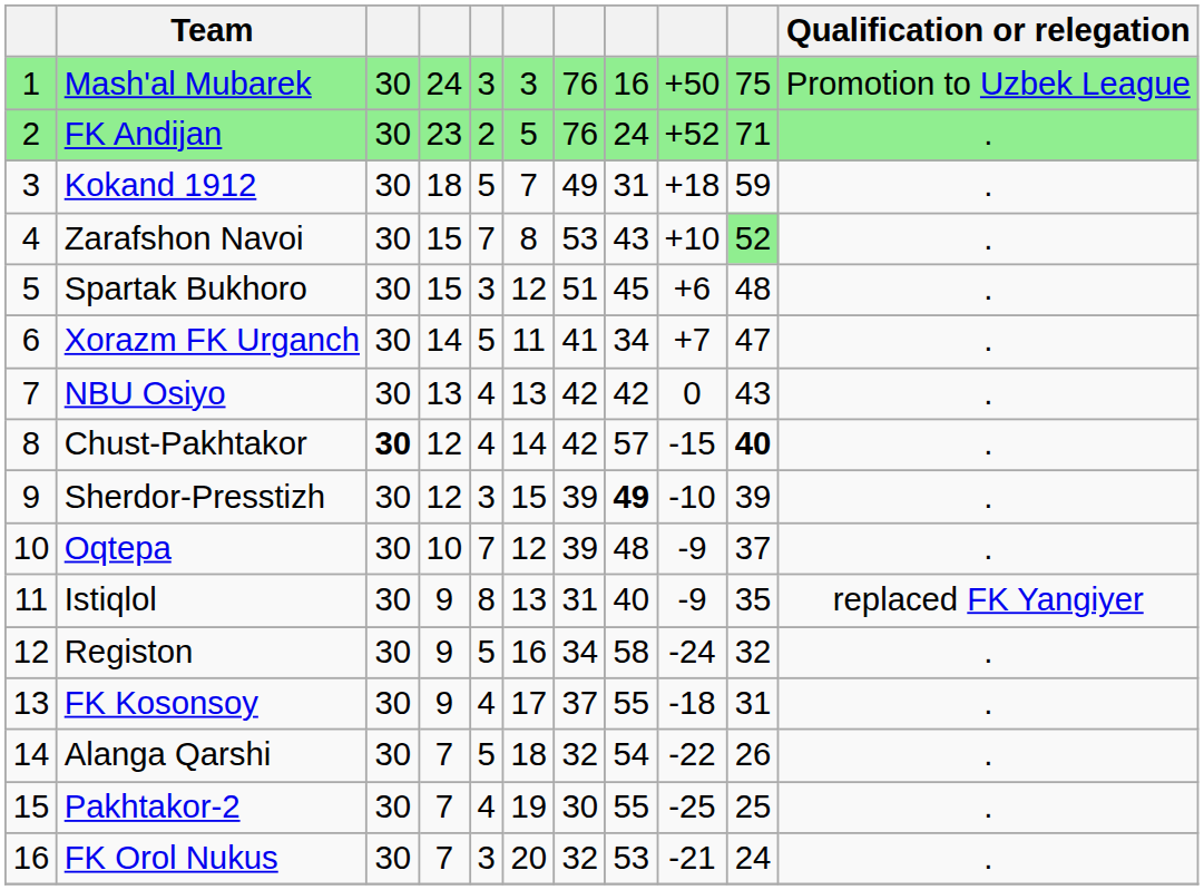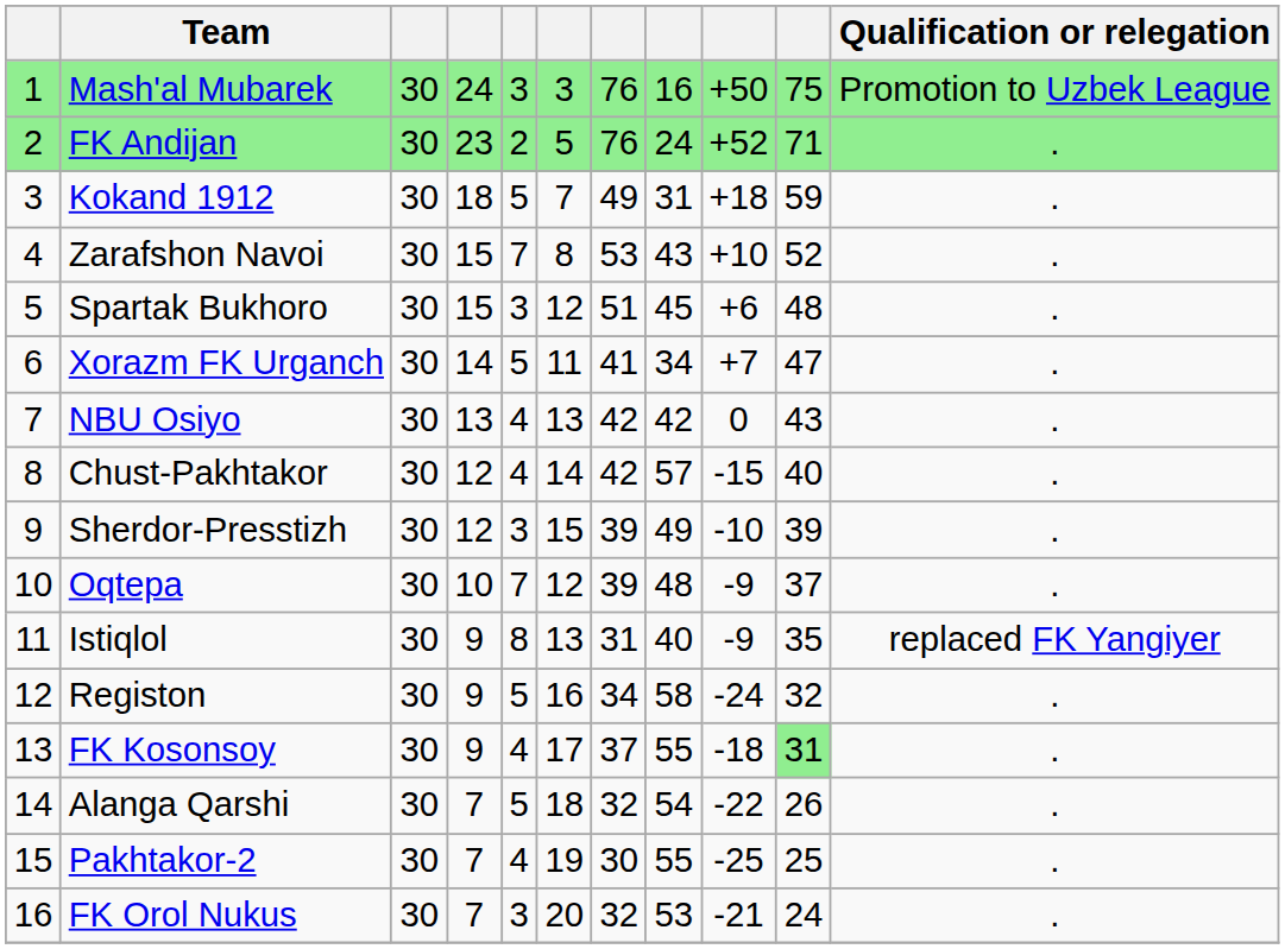Zarafshon Navoi | column 10: lightgreen background -> no background
Chust-Pakhtakor | column 3: bold -> normal
Chust-Pakhtakor | column 10: bold -> normal
Sherdor-Presstizh | column 8: bold -> normal
FK Kosonsoy | column 10: no background -> lightgreen background
